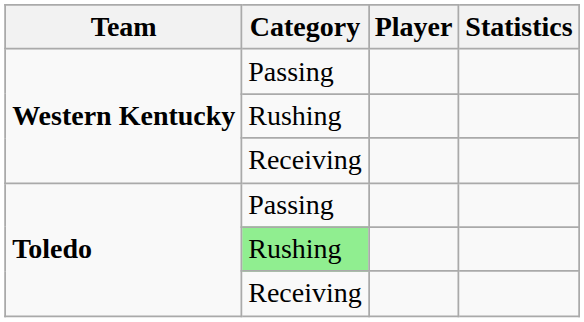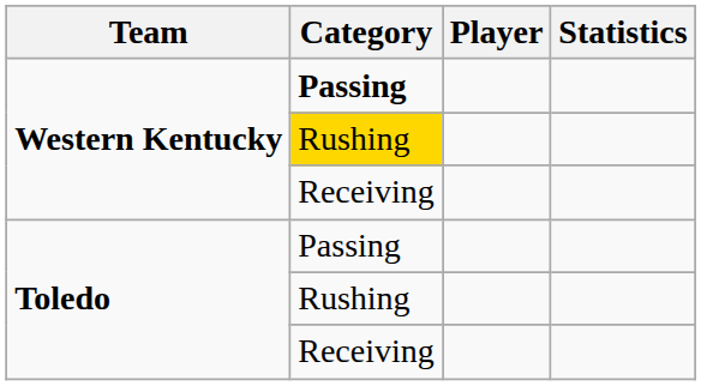Western Kentucky / Passing | Category: normal -> bold
Western Kentucky / Rushing | Category: no background -> gold background
Toledo / Rushing | Category: lightgreen background -> no background
